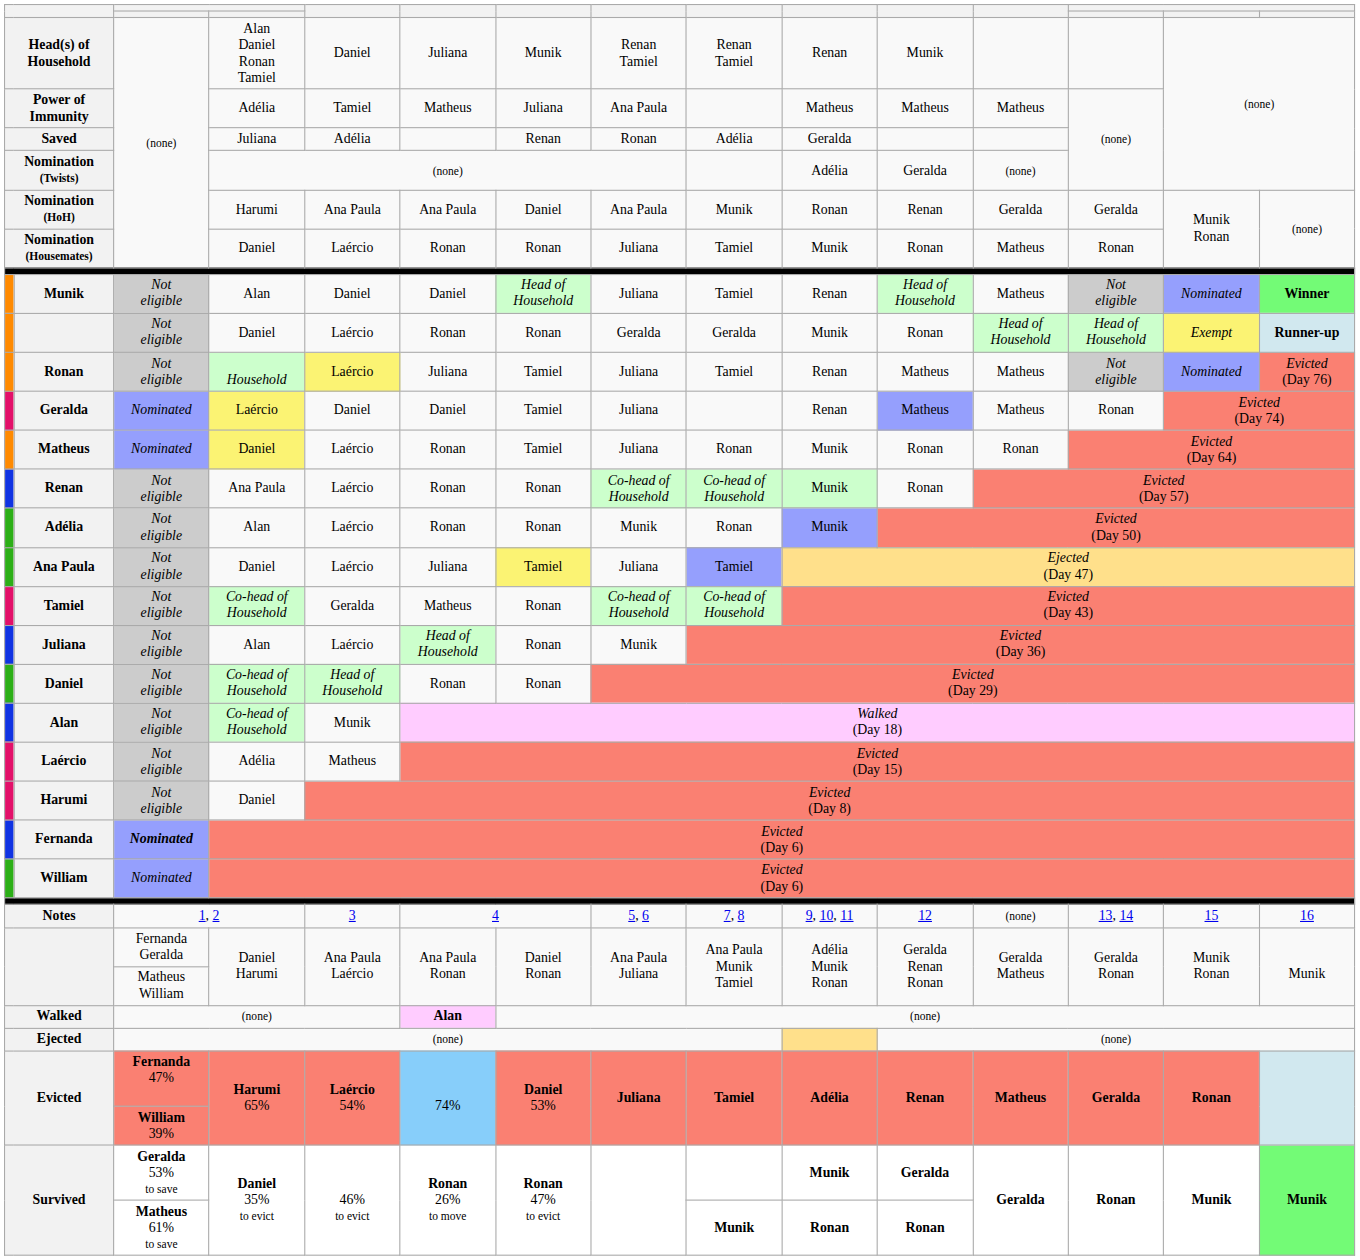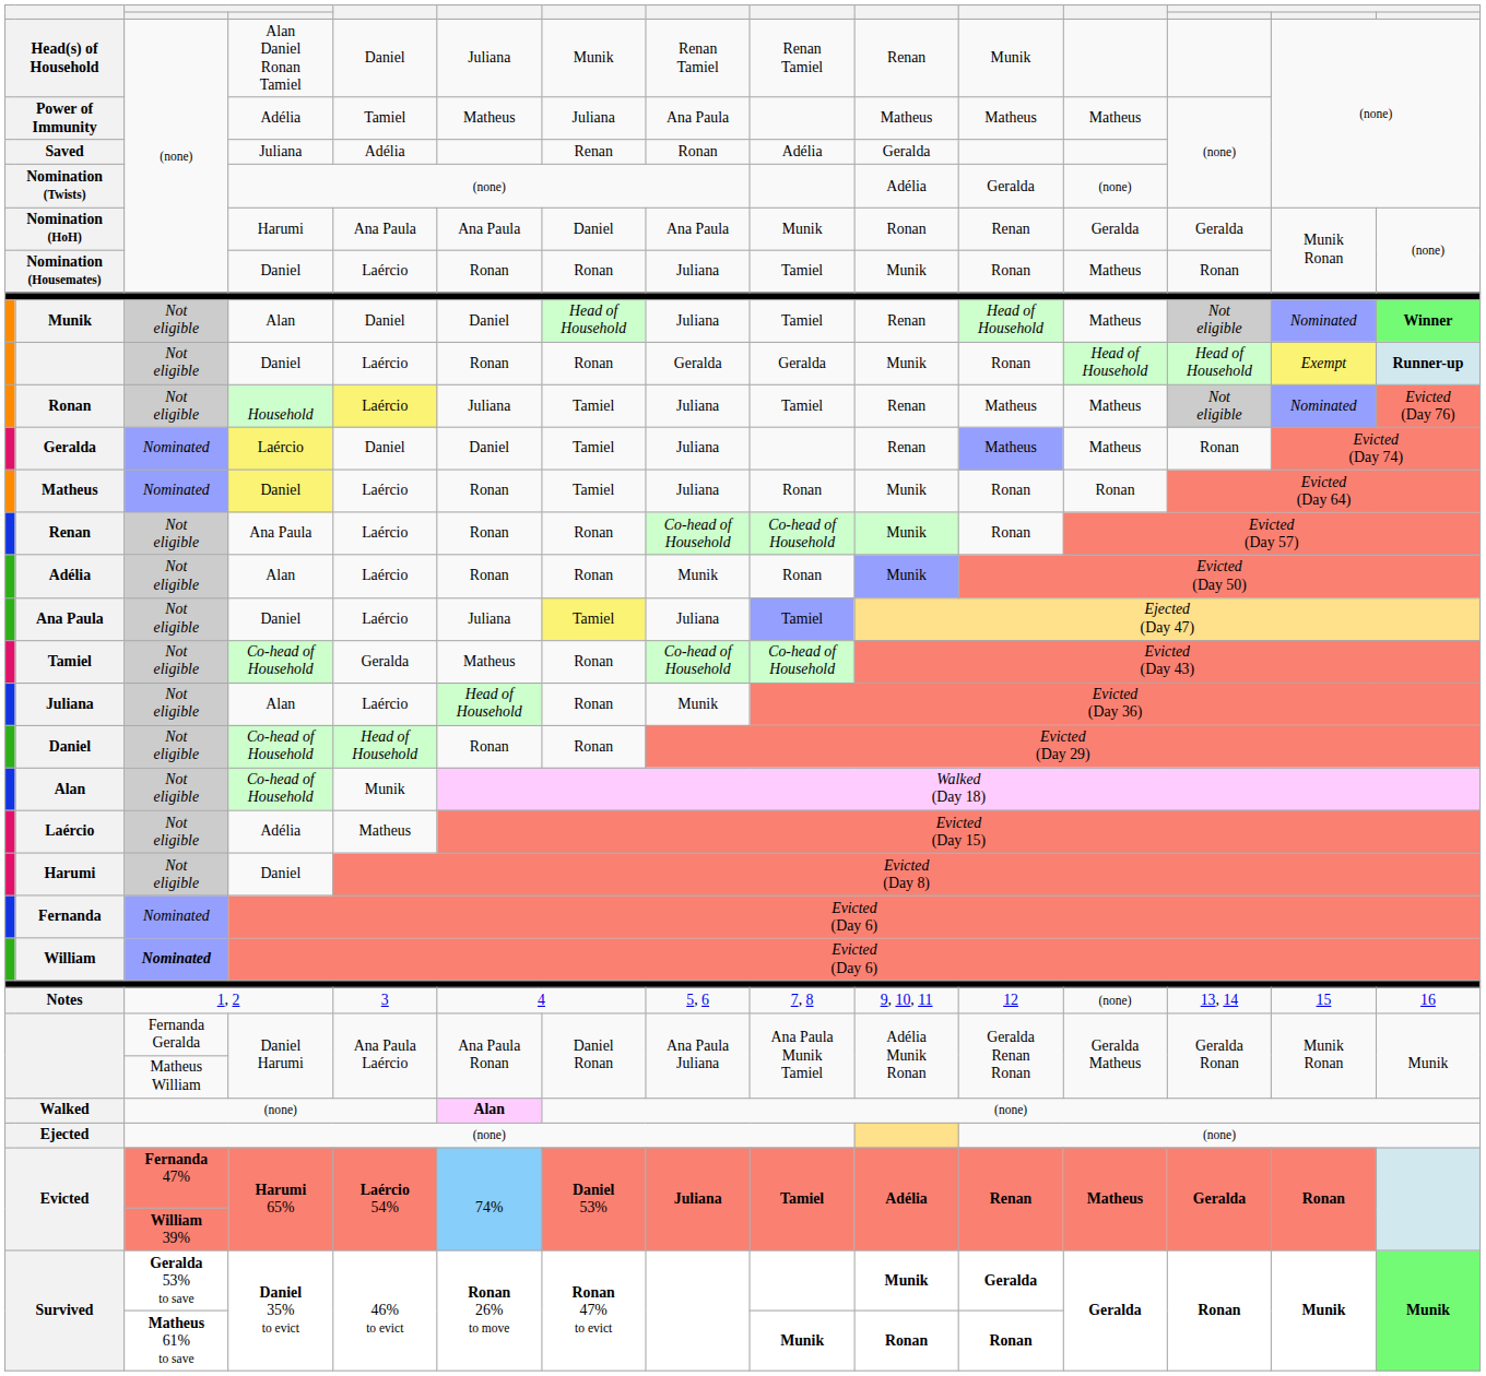Fernanda | column 3: bold -> normal
William | column 3: normal -> bold
